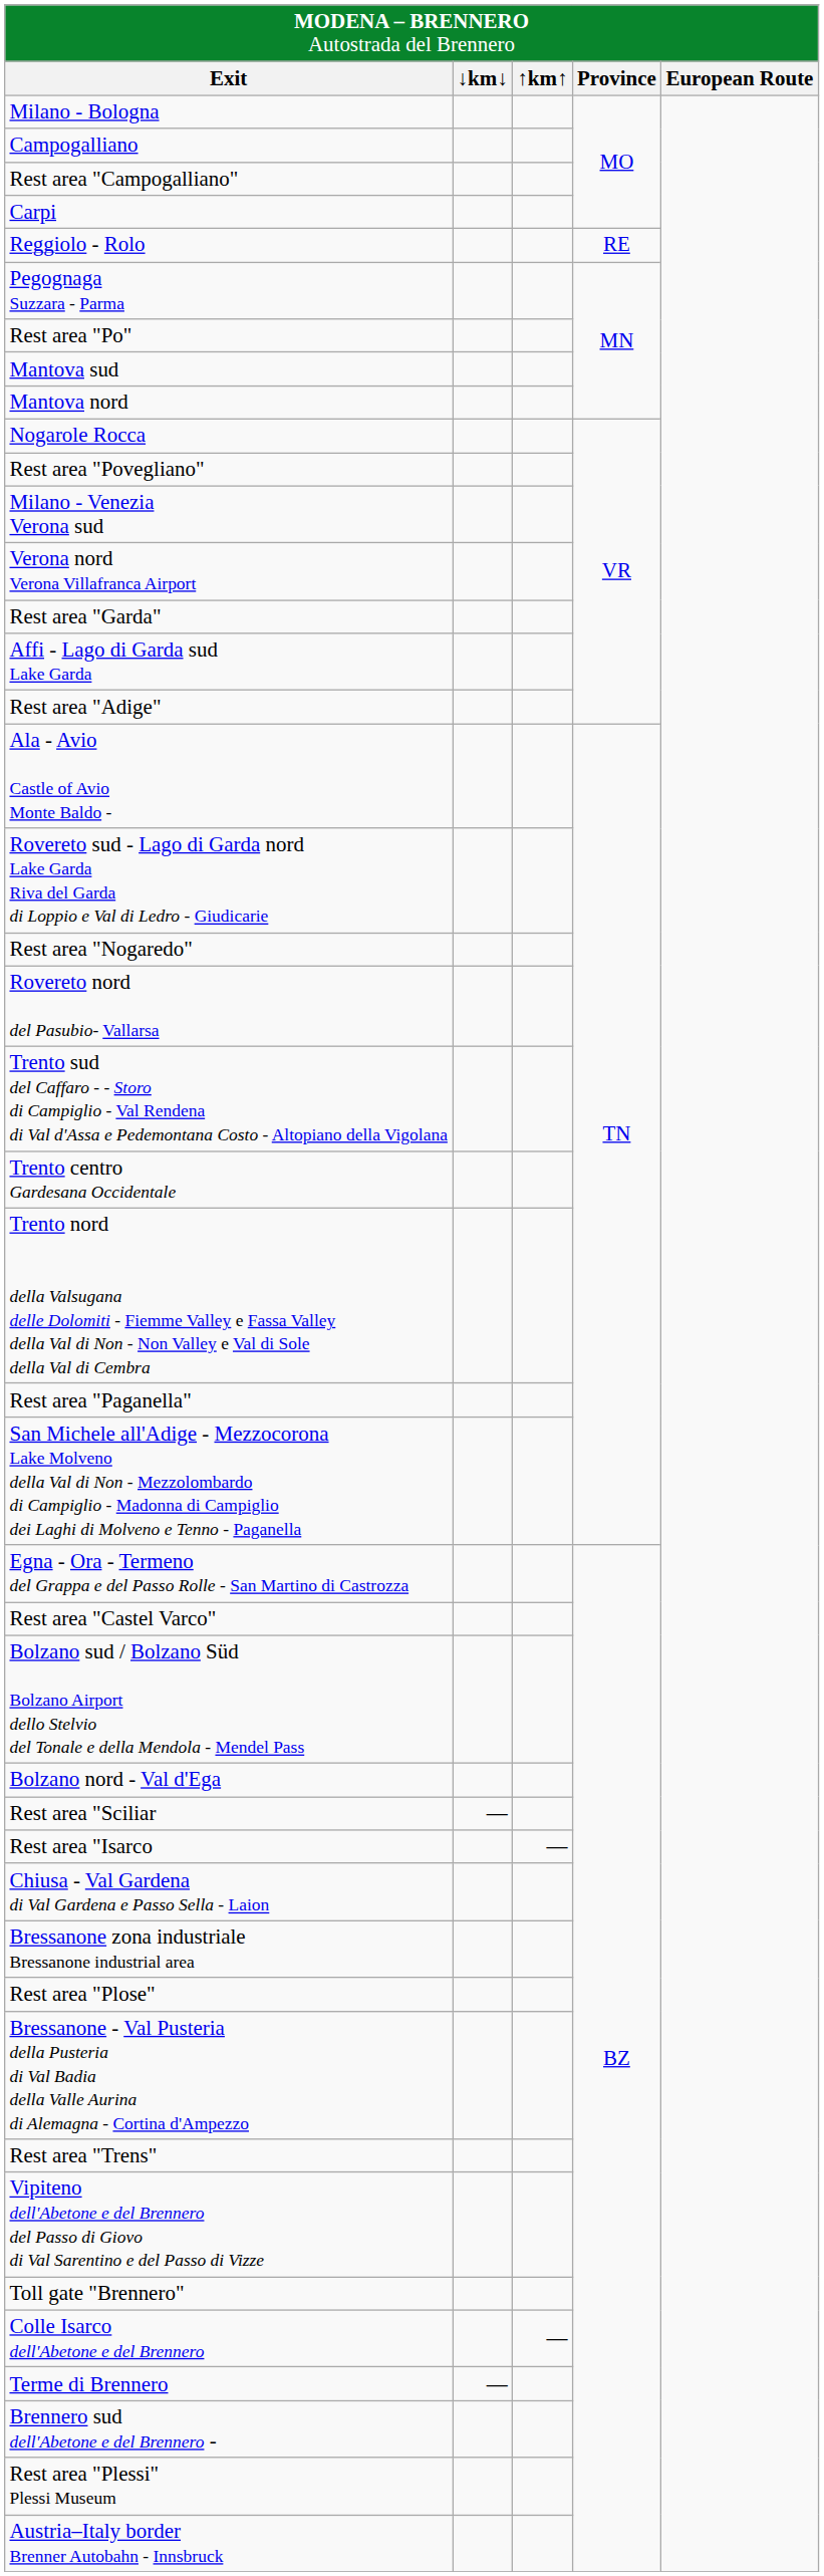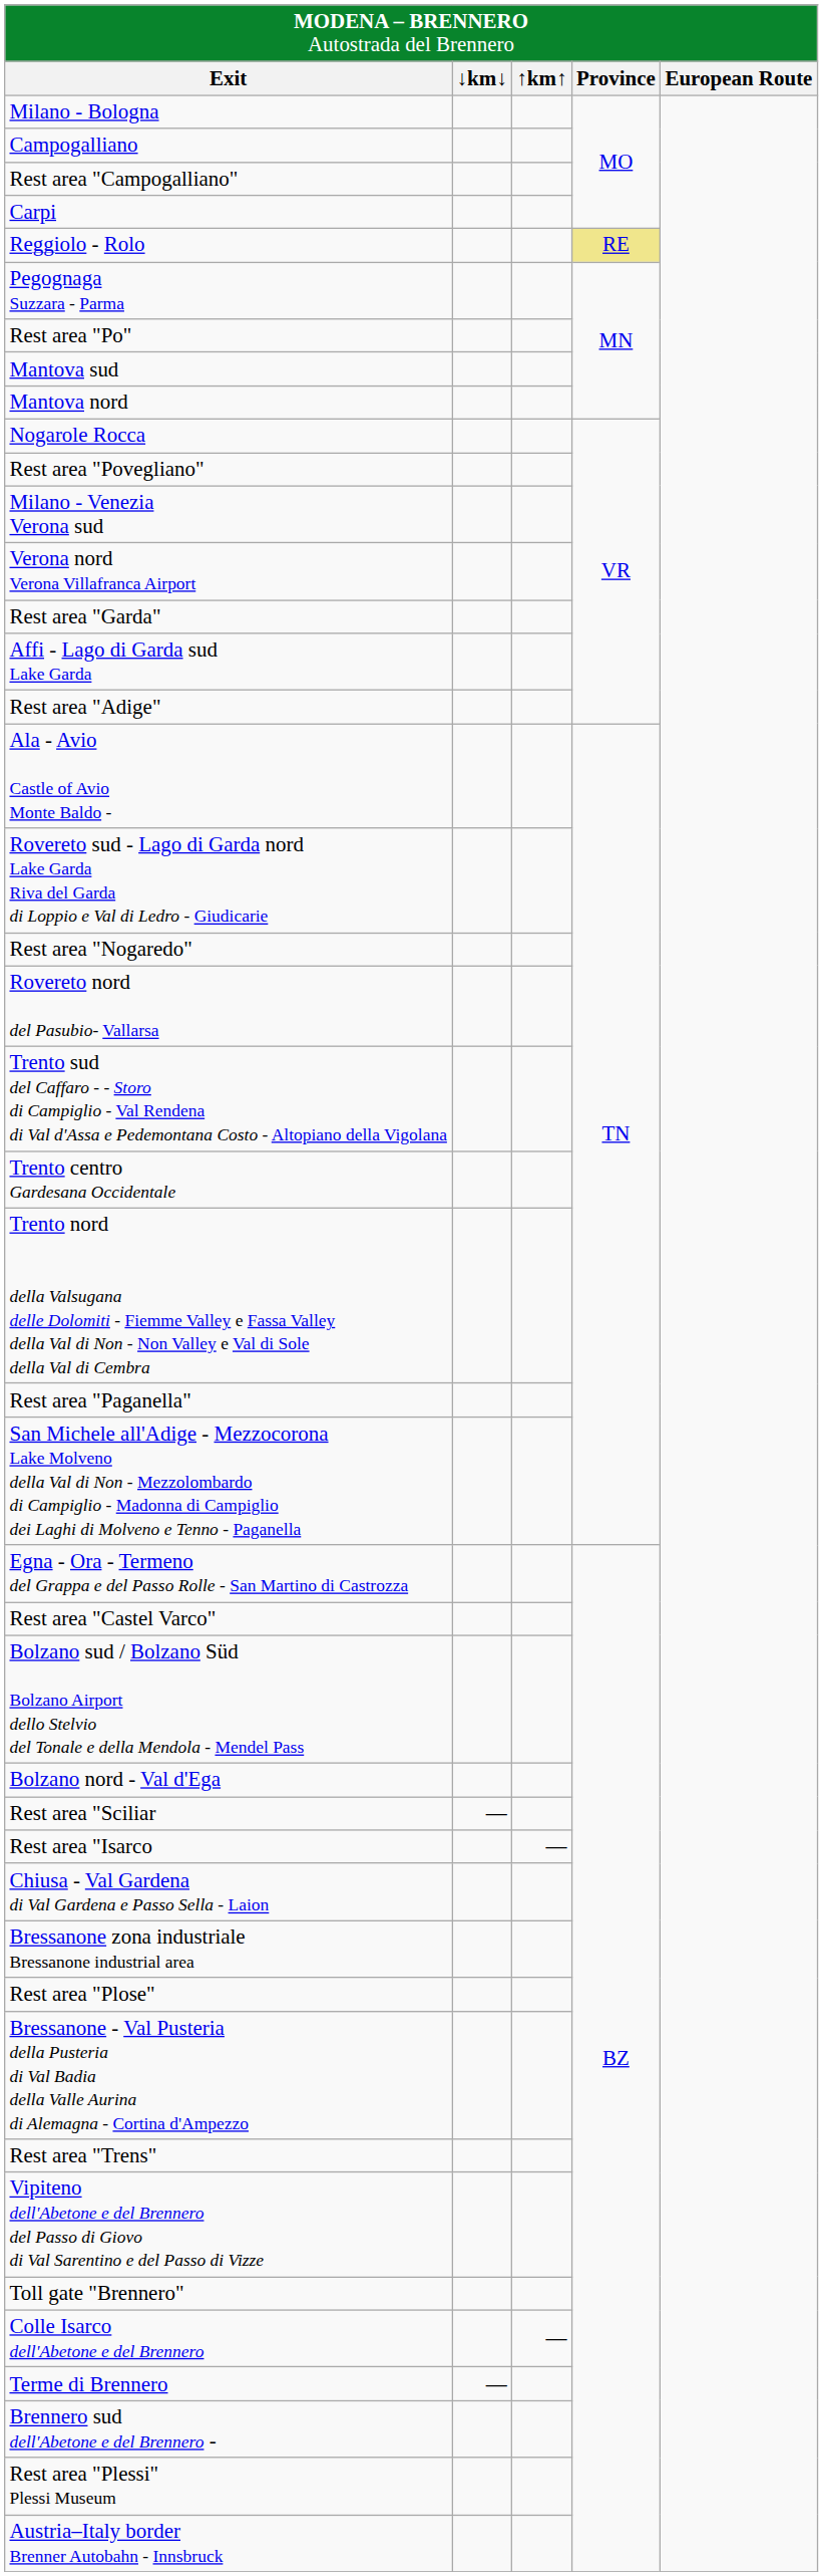Reggiolo - Rolo | column 4: no background -> khaki background
